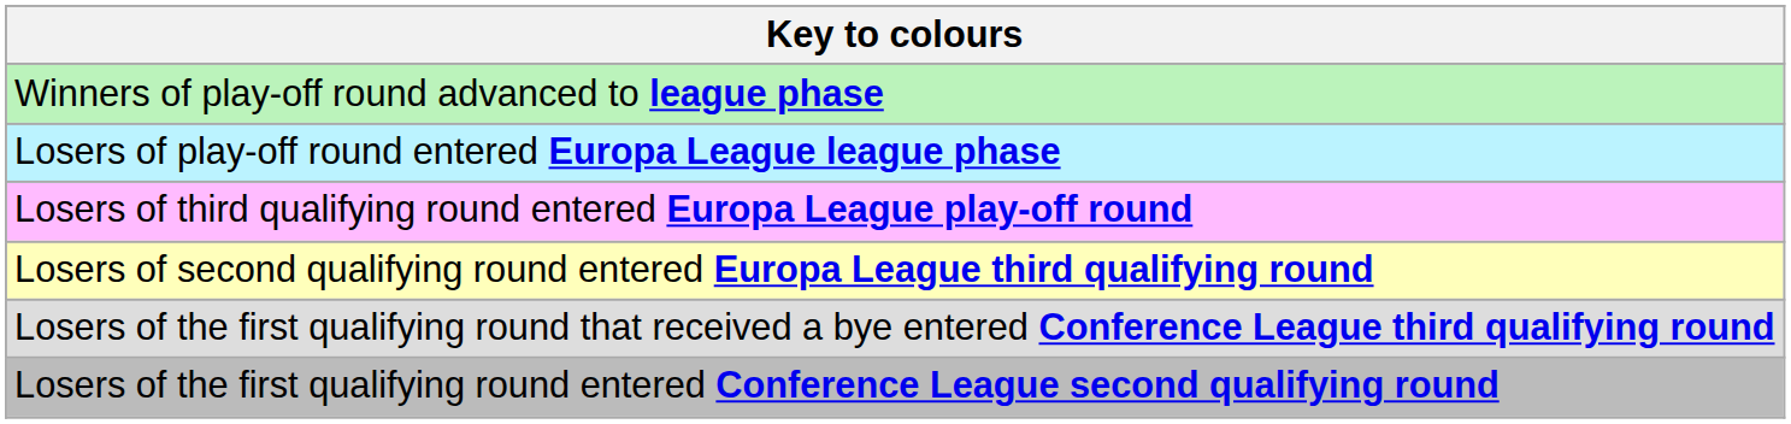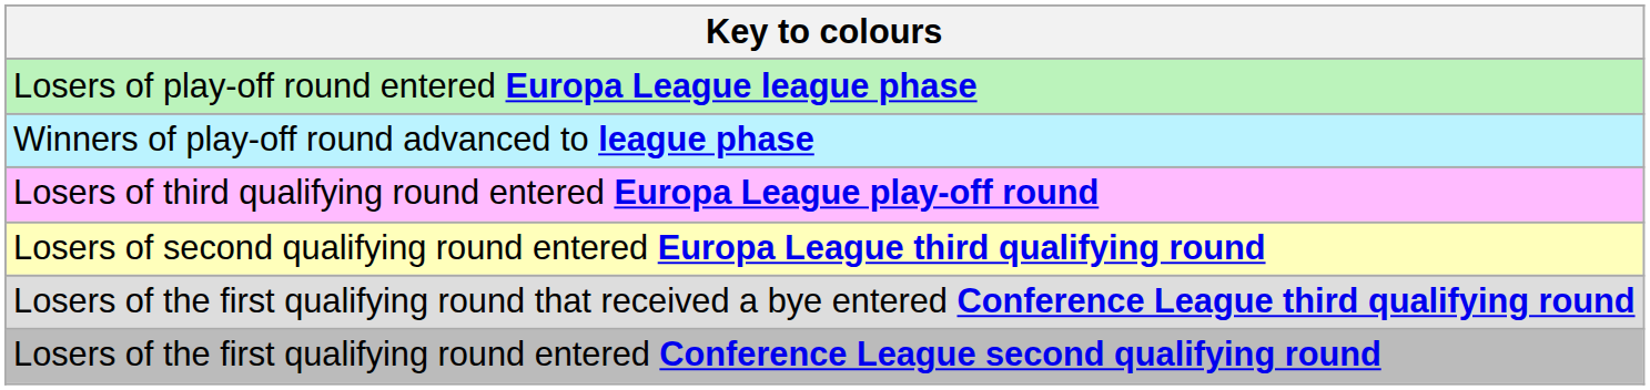row 2 | column 1: Winners of play-off round advanced to league phase -> Losers of play-off round entered Europa League league phase
row 3 | column 1: Losers of play-off round entered Europa League league phase -> Winners of play-off round advanced to league phase
